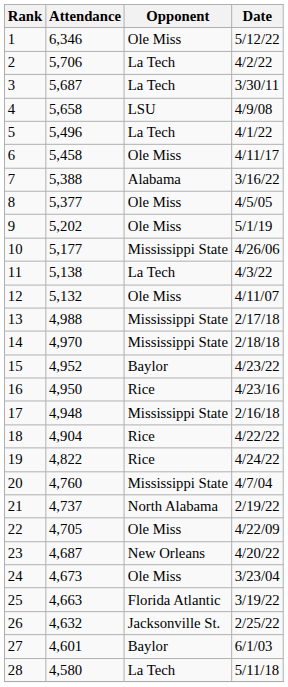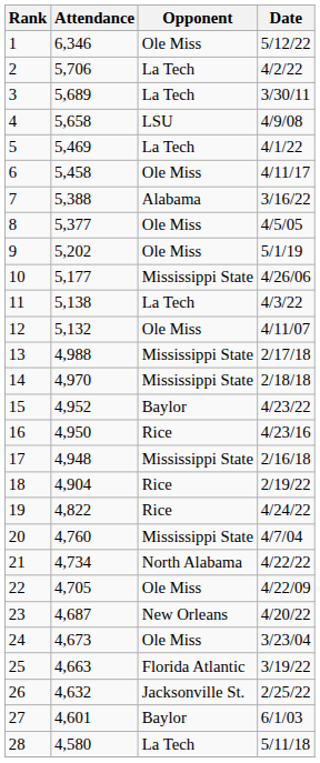3 | Attendance: 5,687 -> 5,689
5 | Attendance: 5,496 -> 5,469
18 | Date: 4/22/22 -> 2/19/22
21 | Attendance: 4,737 -> 4,734
21 | Date: 2/19/22 -> 4/22/22
